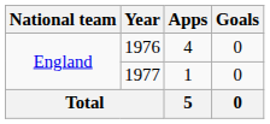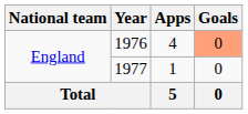1976 | Goals: no background -> lightsalmon background
